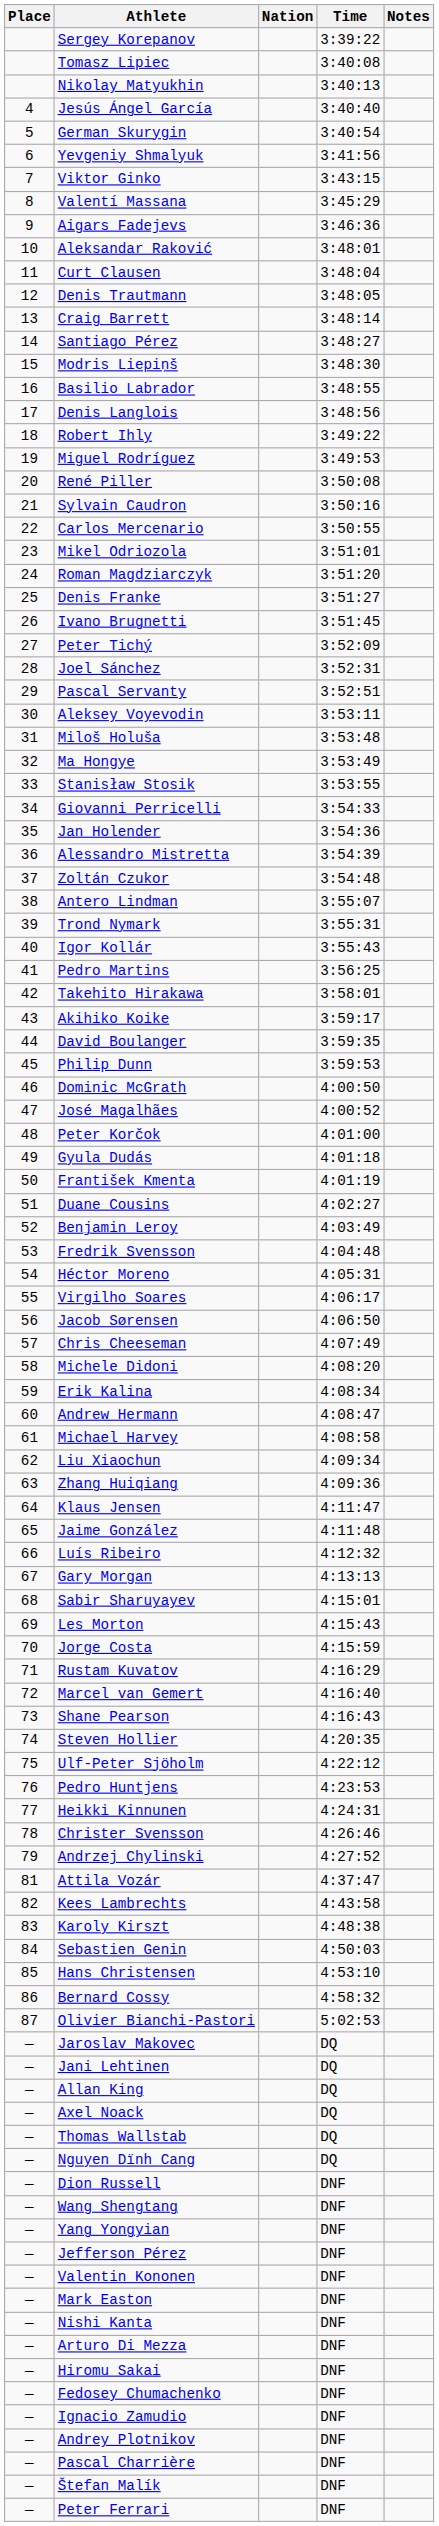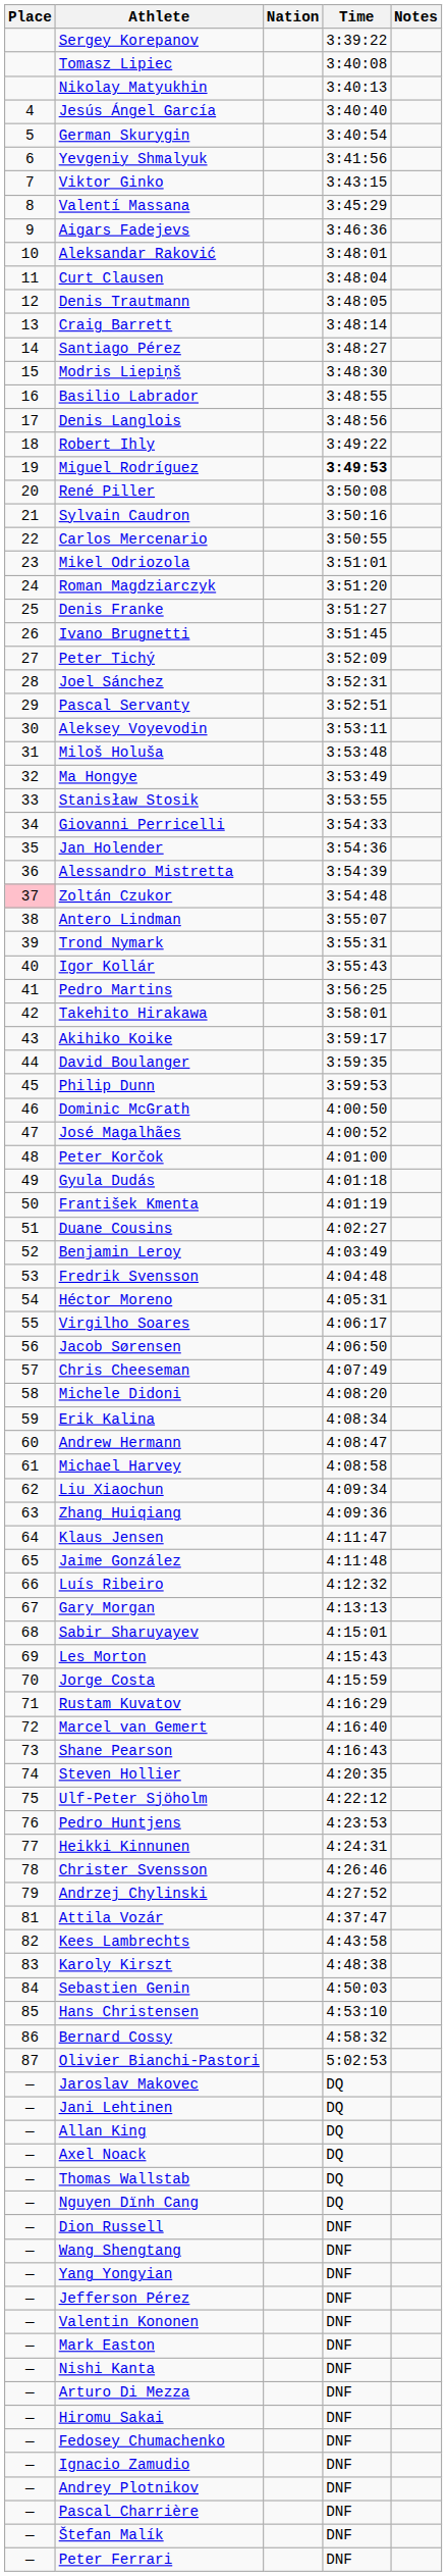Miguel Rodríguez | Time: normal -> bold
Zoltán Czukor | Place: no background -> pink background
